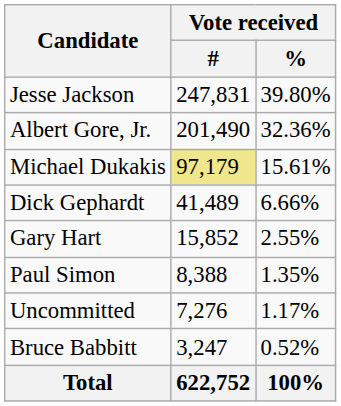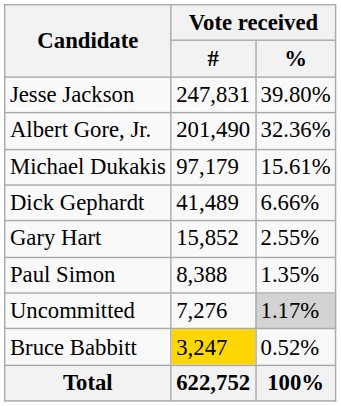Michael Dukakis | Vote received / #: khaki background -> no background
Uncommitted | Vote received / %: no background -> lightgrey background
Bruce Babbitt | Vote received / #: no background -> gold background
